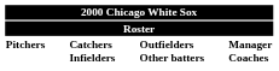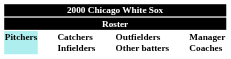Pitchers | column 1: no background -> paleturquoise background
